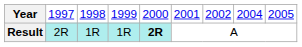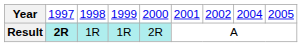Result | column 2: normal -> bold
Result | column 5: bold -> normal
